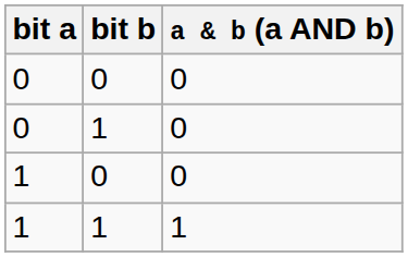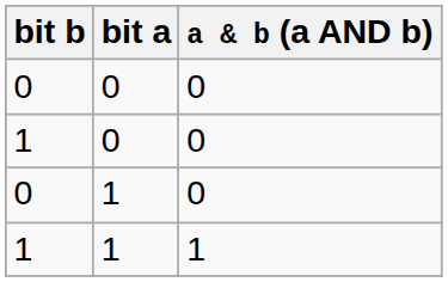columns swapped: bit a <-> bit b
